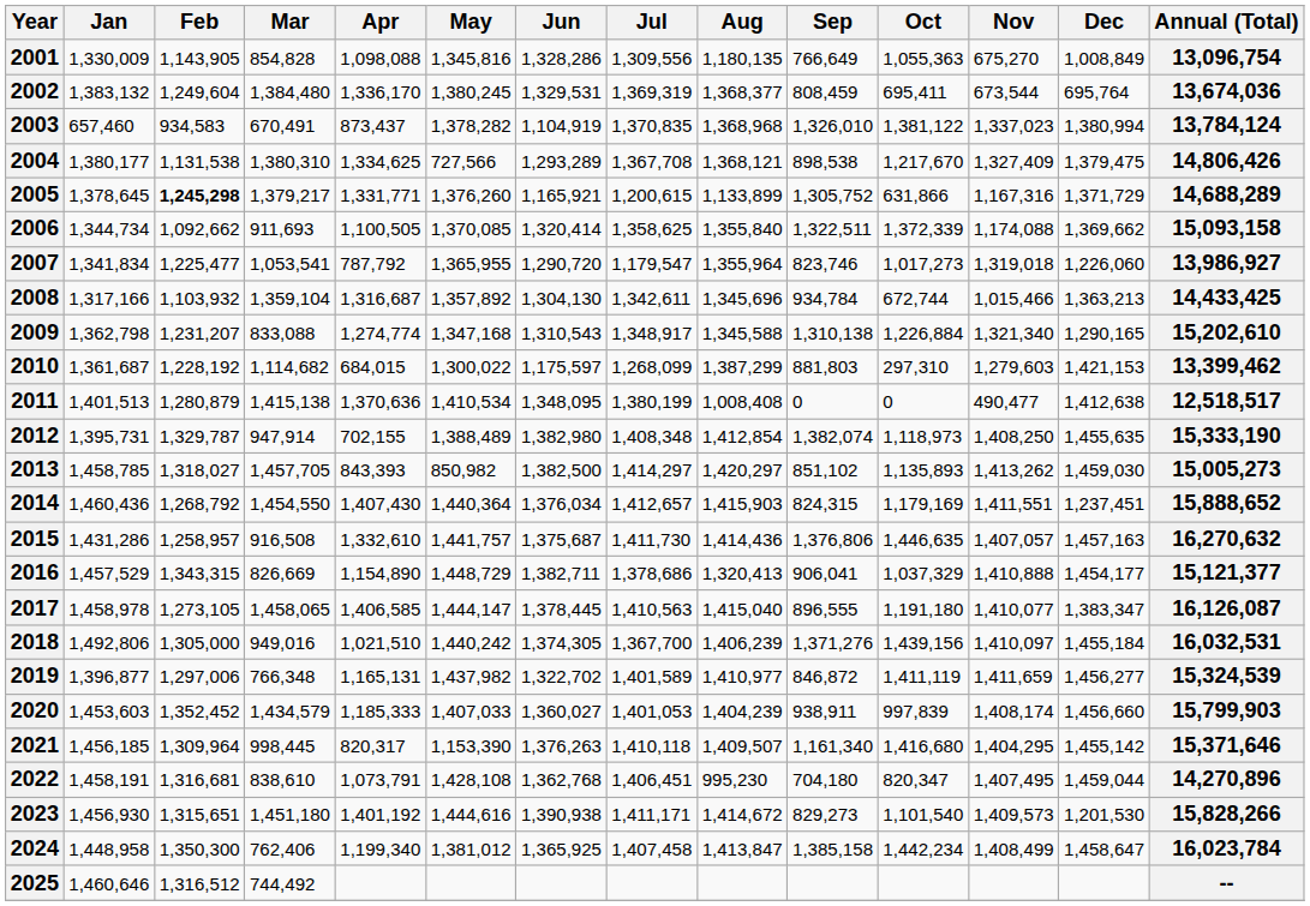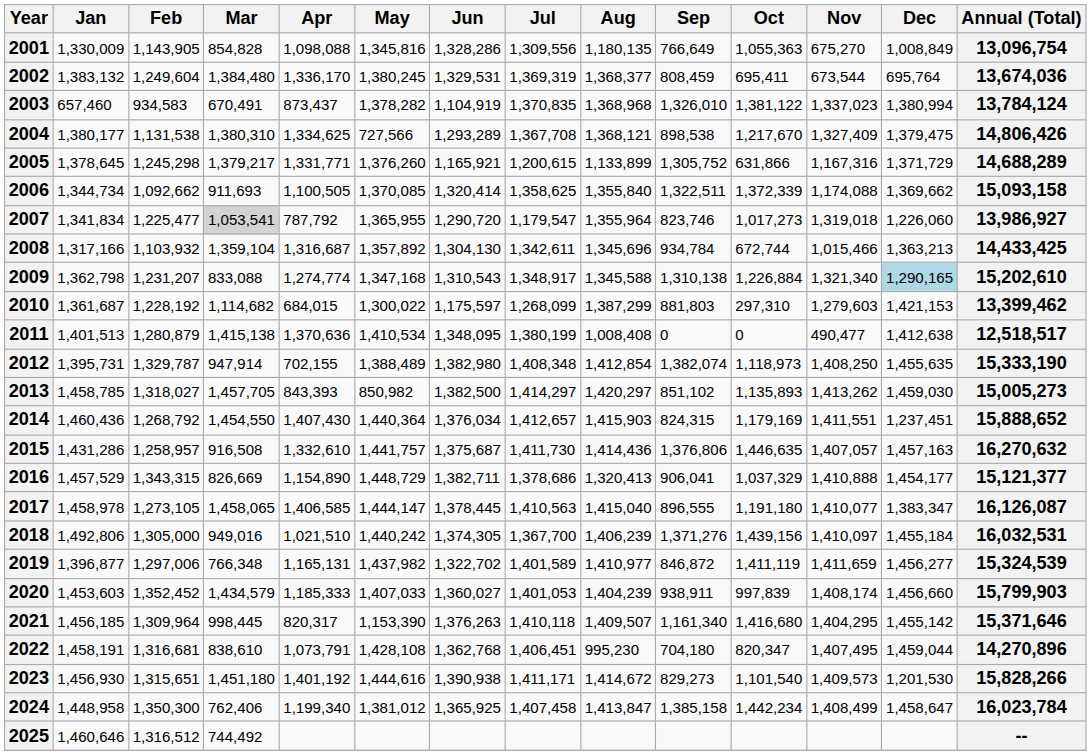2005 | Feb: bold -> normal
2007 | Mar: no background -> lightgrey background
2009 | Dec: no background -> lightblue background
